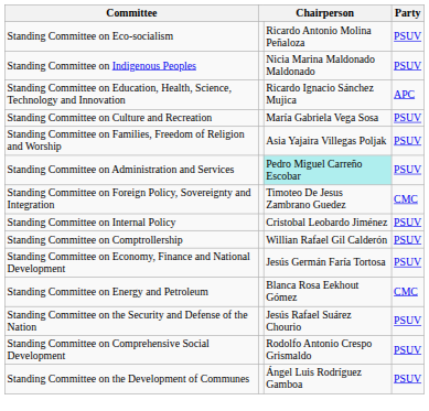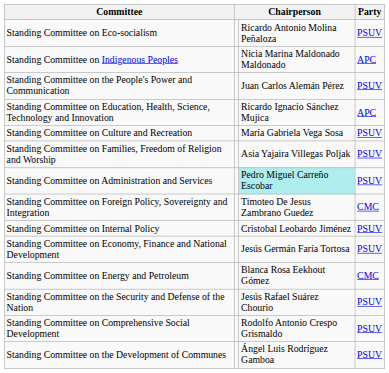Standing Committee on Indigenous Peoples | Party: PSUV -> APC
+ row: Standing Committee on the People's Power and Communication | Juan Carlos Alemán Pérez | PSUV
- row: Standing Committee on Comptrollership | Willian Rafael Gil Calderón | PSUV
